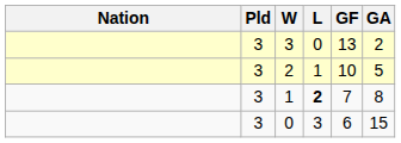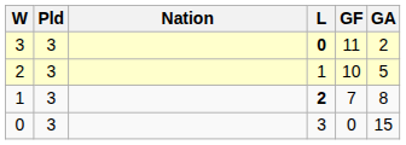columns swapped: Nation <-> W
row 2 | L: normal -> bold
row 2 | GF: 13 -> 11
row 5 | GF: 6 -> 0
